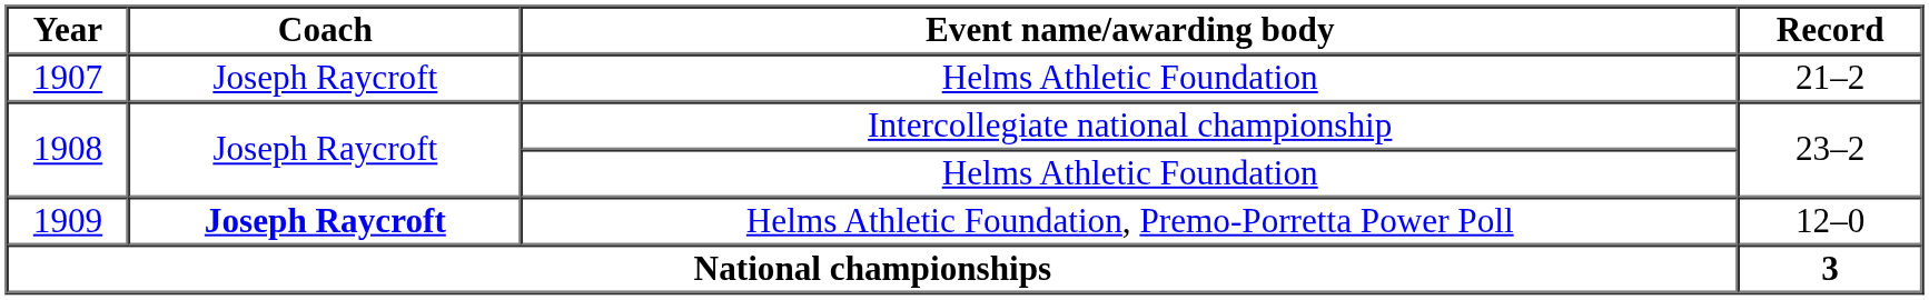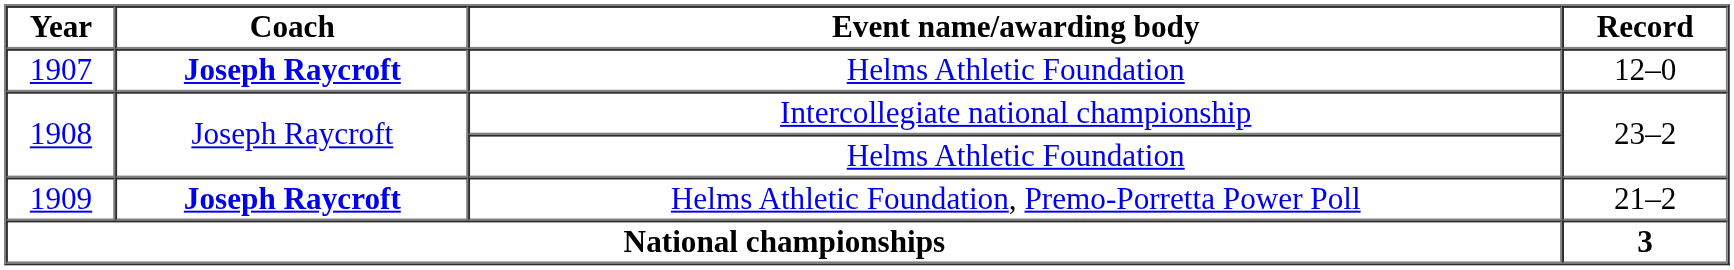1907 | Coach: normal -> bold
1907 | Record: 21–2 -> 12–0
1909 | Record: 12–0 -> 21–2
